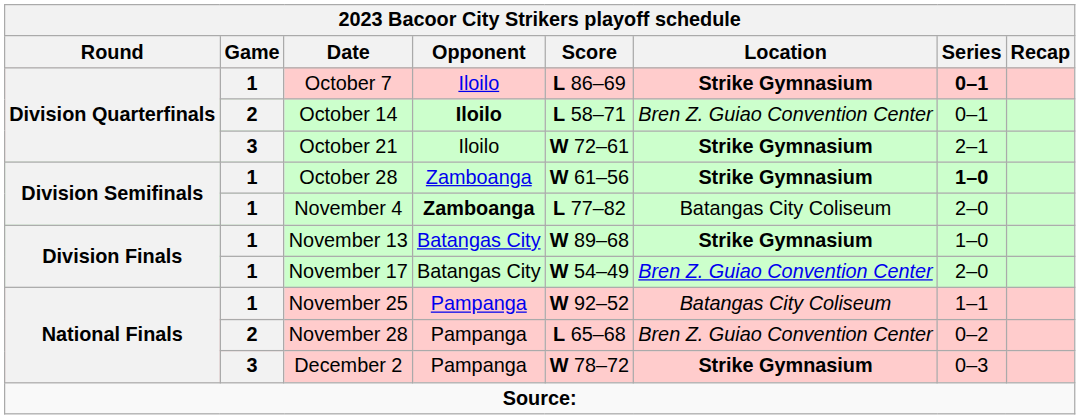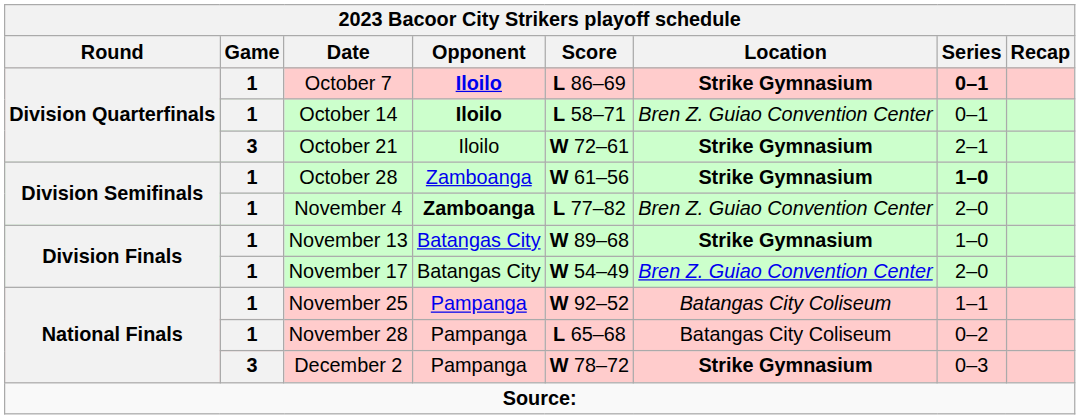October 7 | Opponent: normal -> bold
October 14 | Game: 2 -> 1
November 4 | Location: Batangas City Coliseum -> Bren Z. Guiao Convention Center
November 28 | Game: 2 -> 1
November 28 | Location: Bren Z. Guiao Convention Center -> Batangas City Coliseum
